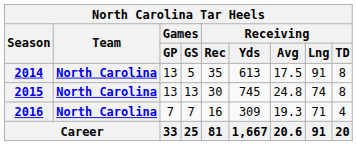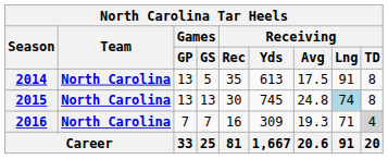2015 | Receiving / Lng: no background -> lightblue background
2016 | Receiving / TD: no background -> lightgrey background
